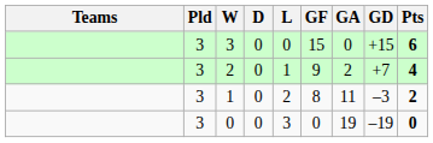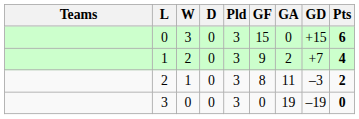columns swapped: Pld <-> L
